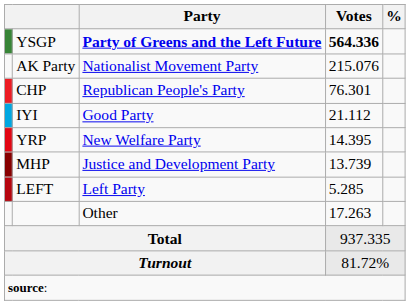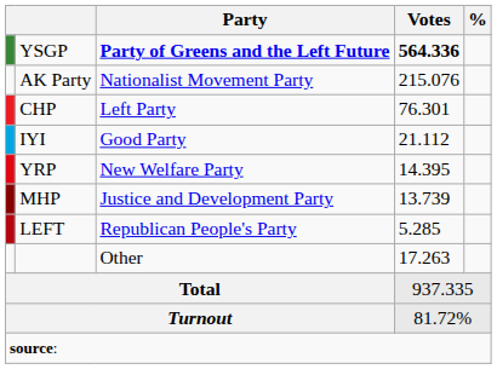CHP | Party: Republican People's Party -> Left Party
LEFT | Party: Left Party -> Republican People's Party
